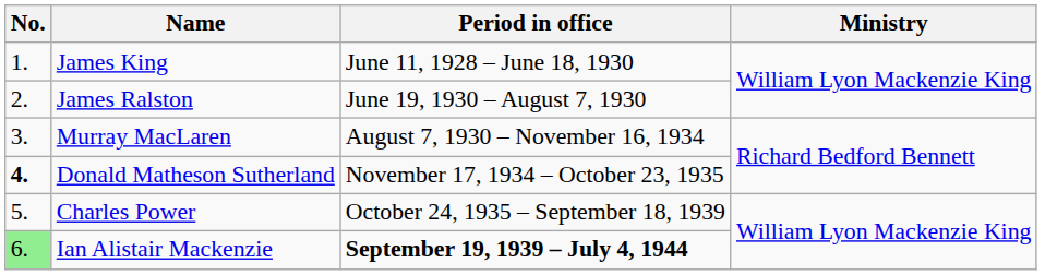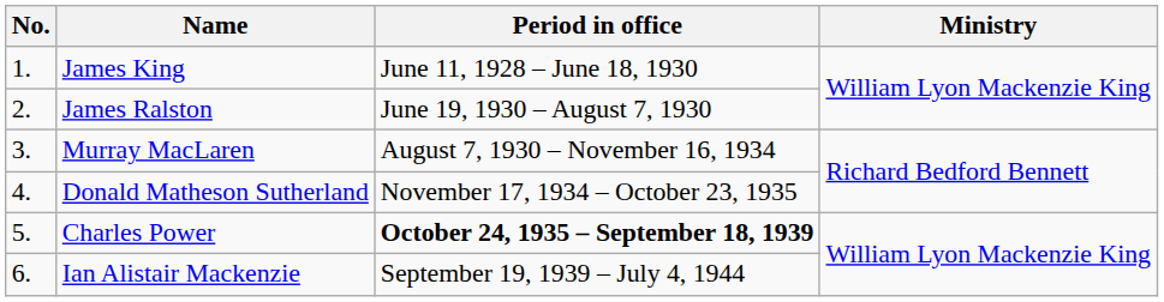Donald Matheson Sutherland | No.: bold -> normal
Charles Power | Period in office: normal -> bold
Ian Alistair Mackenzie | No.: lightgreen background -> no background
Ian Alistair Mackenzie | Period in office: bold -> normal
